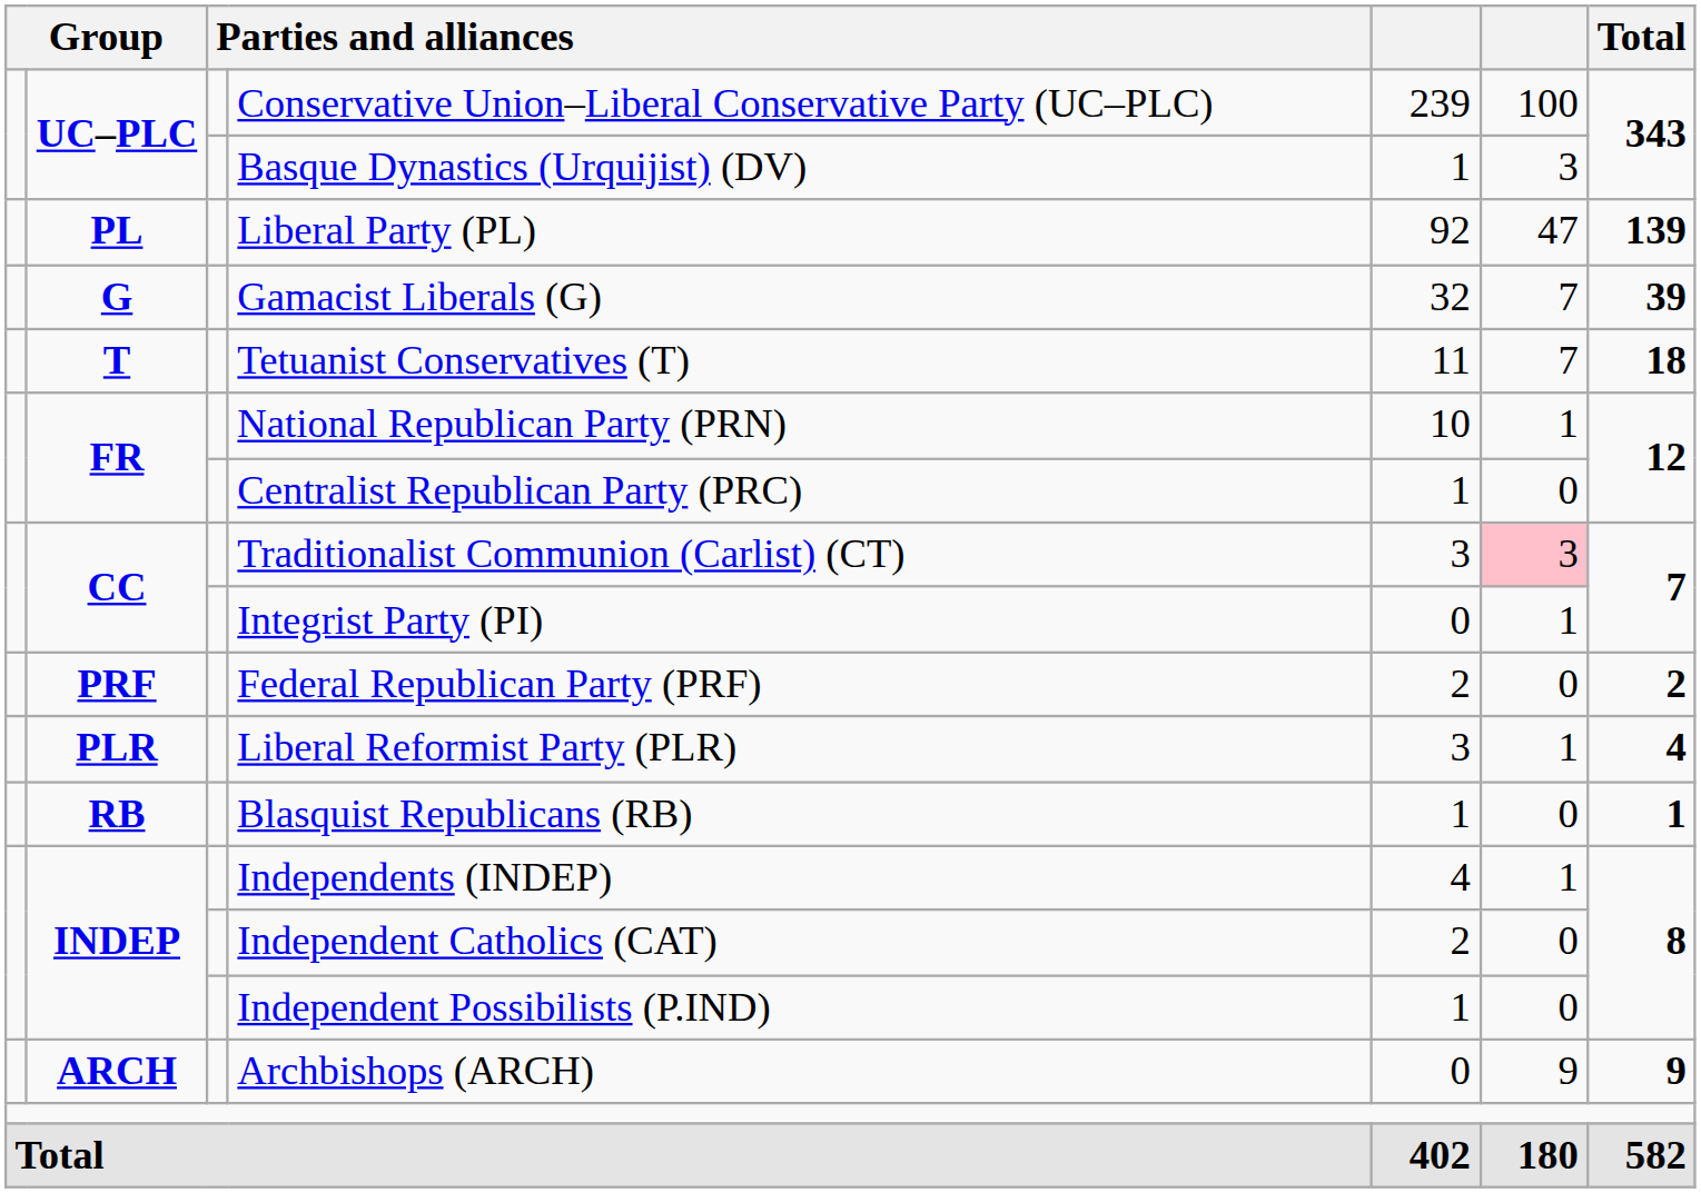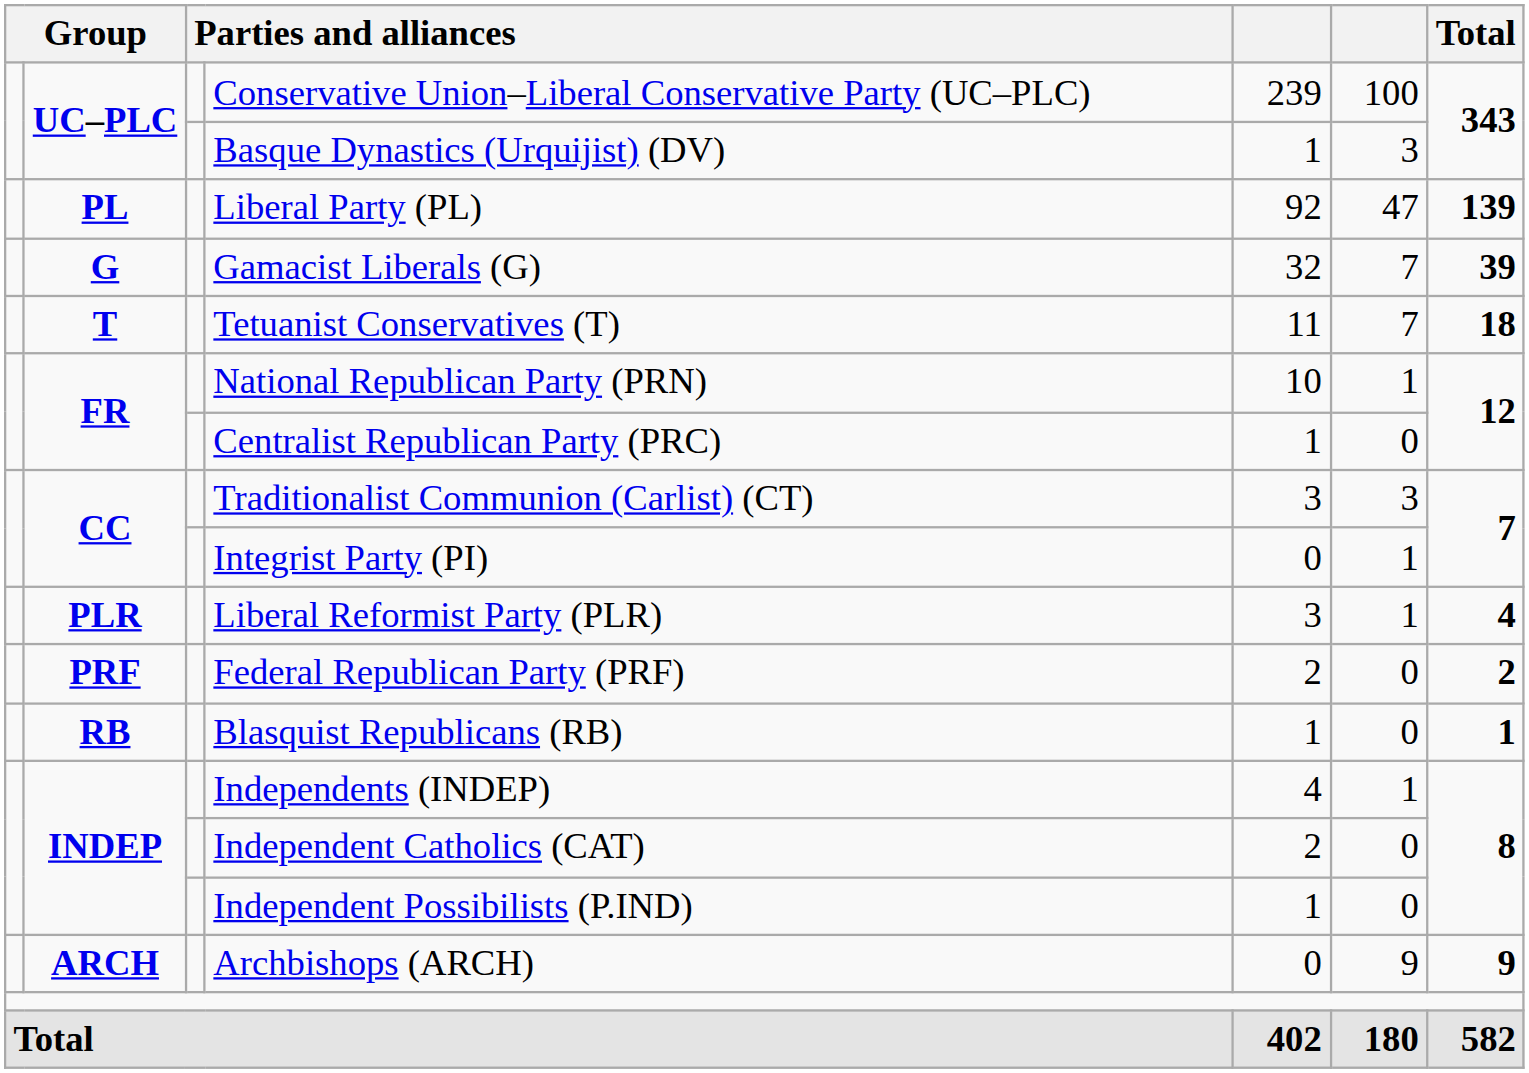Traditionalist Communion (Carlist) (CT) | column 6: pink background -> no background
rows swapped: Liberal Reformist Party (PLR) <-> Federal Republican Party (PRF)
